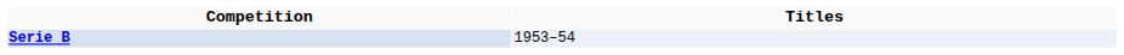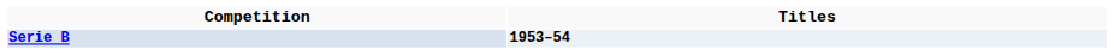Serie B | Titles: normal -> bold
